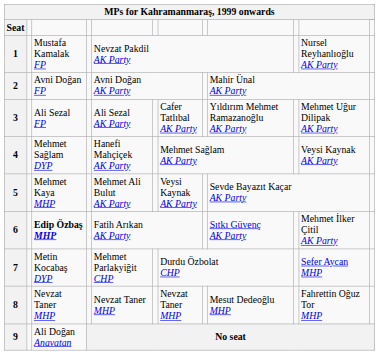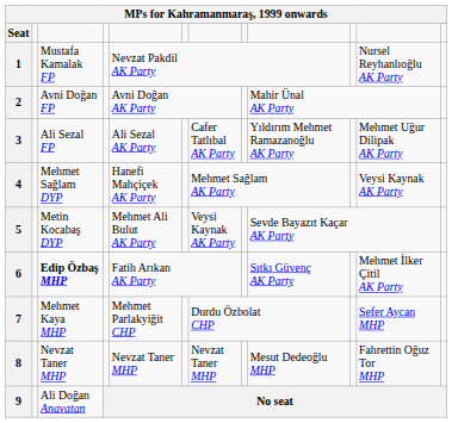5 | column 3: Mehmet Kaya MHP -> Metin Kocabaş DYP
7 | column 3: Metin Kocabaş DYP -> Mehmet Kaya MHP
